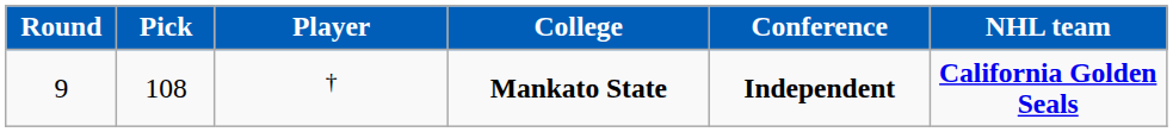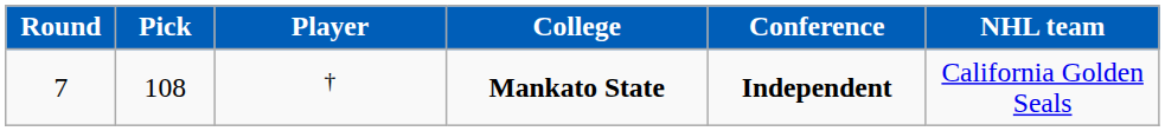Mankato State | Round: 9 -> 7
Mankato State | NHL team: bold -> normal
